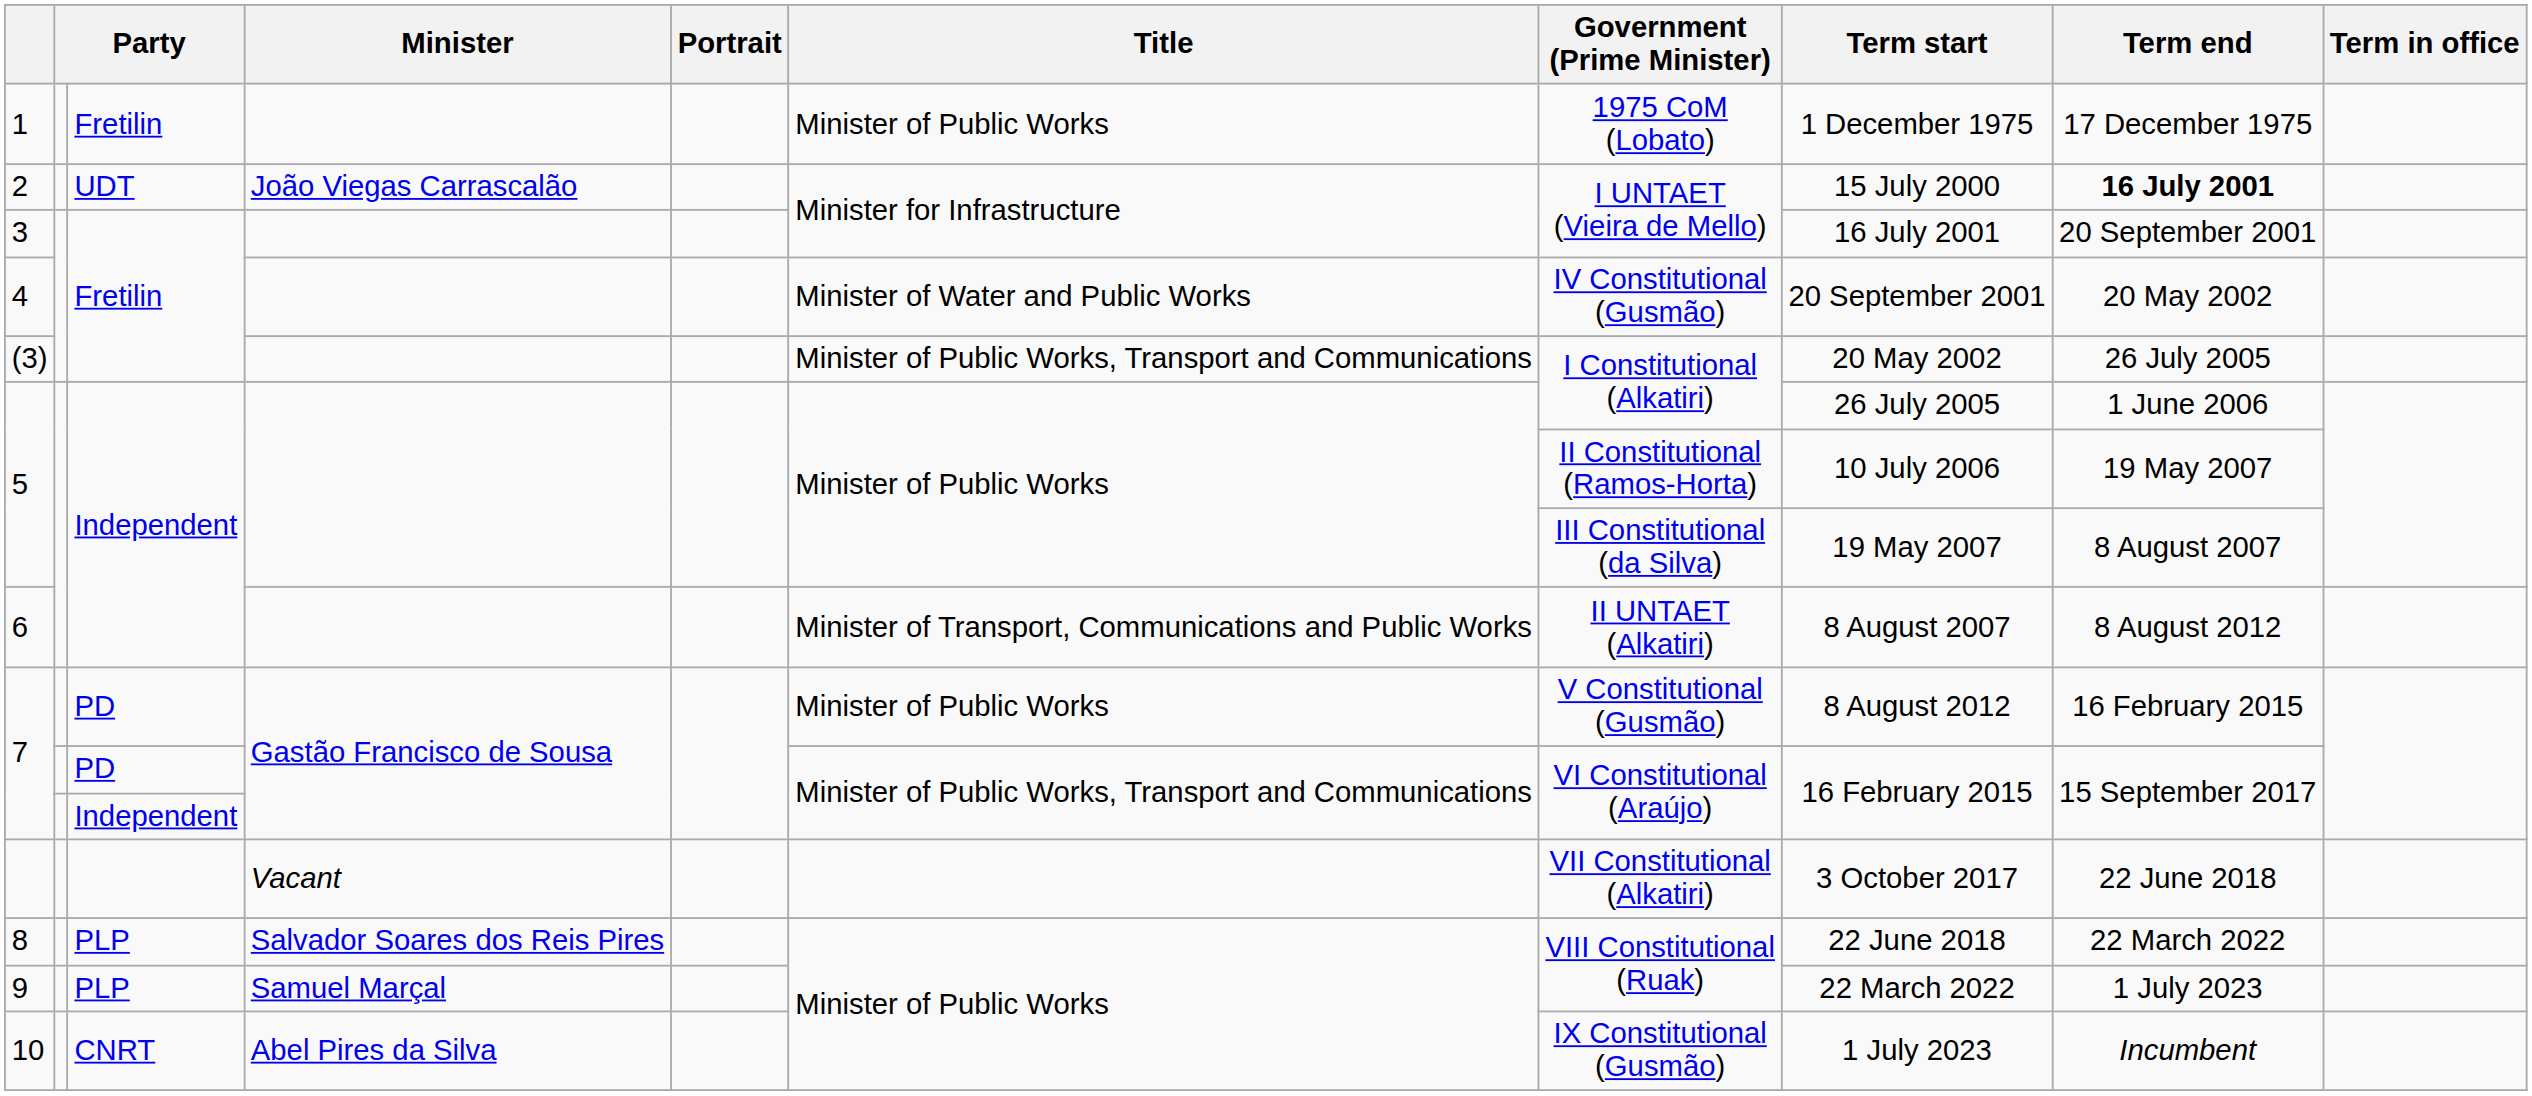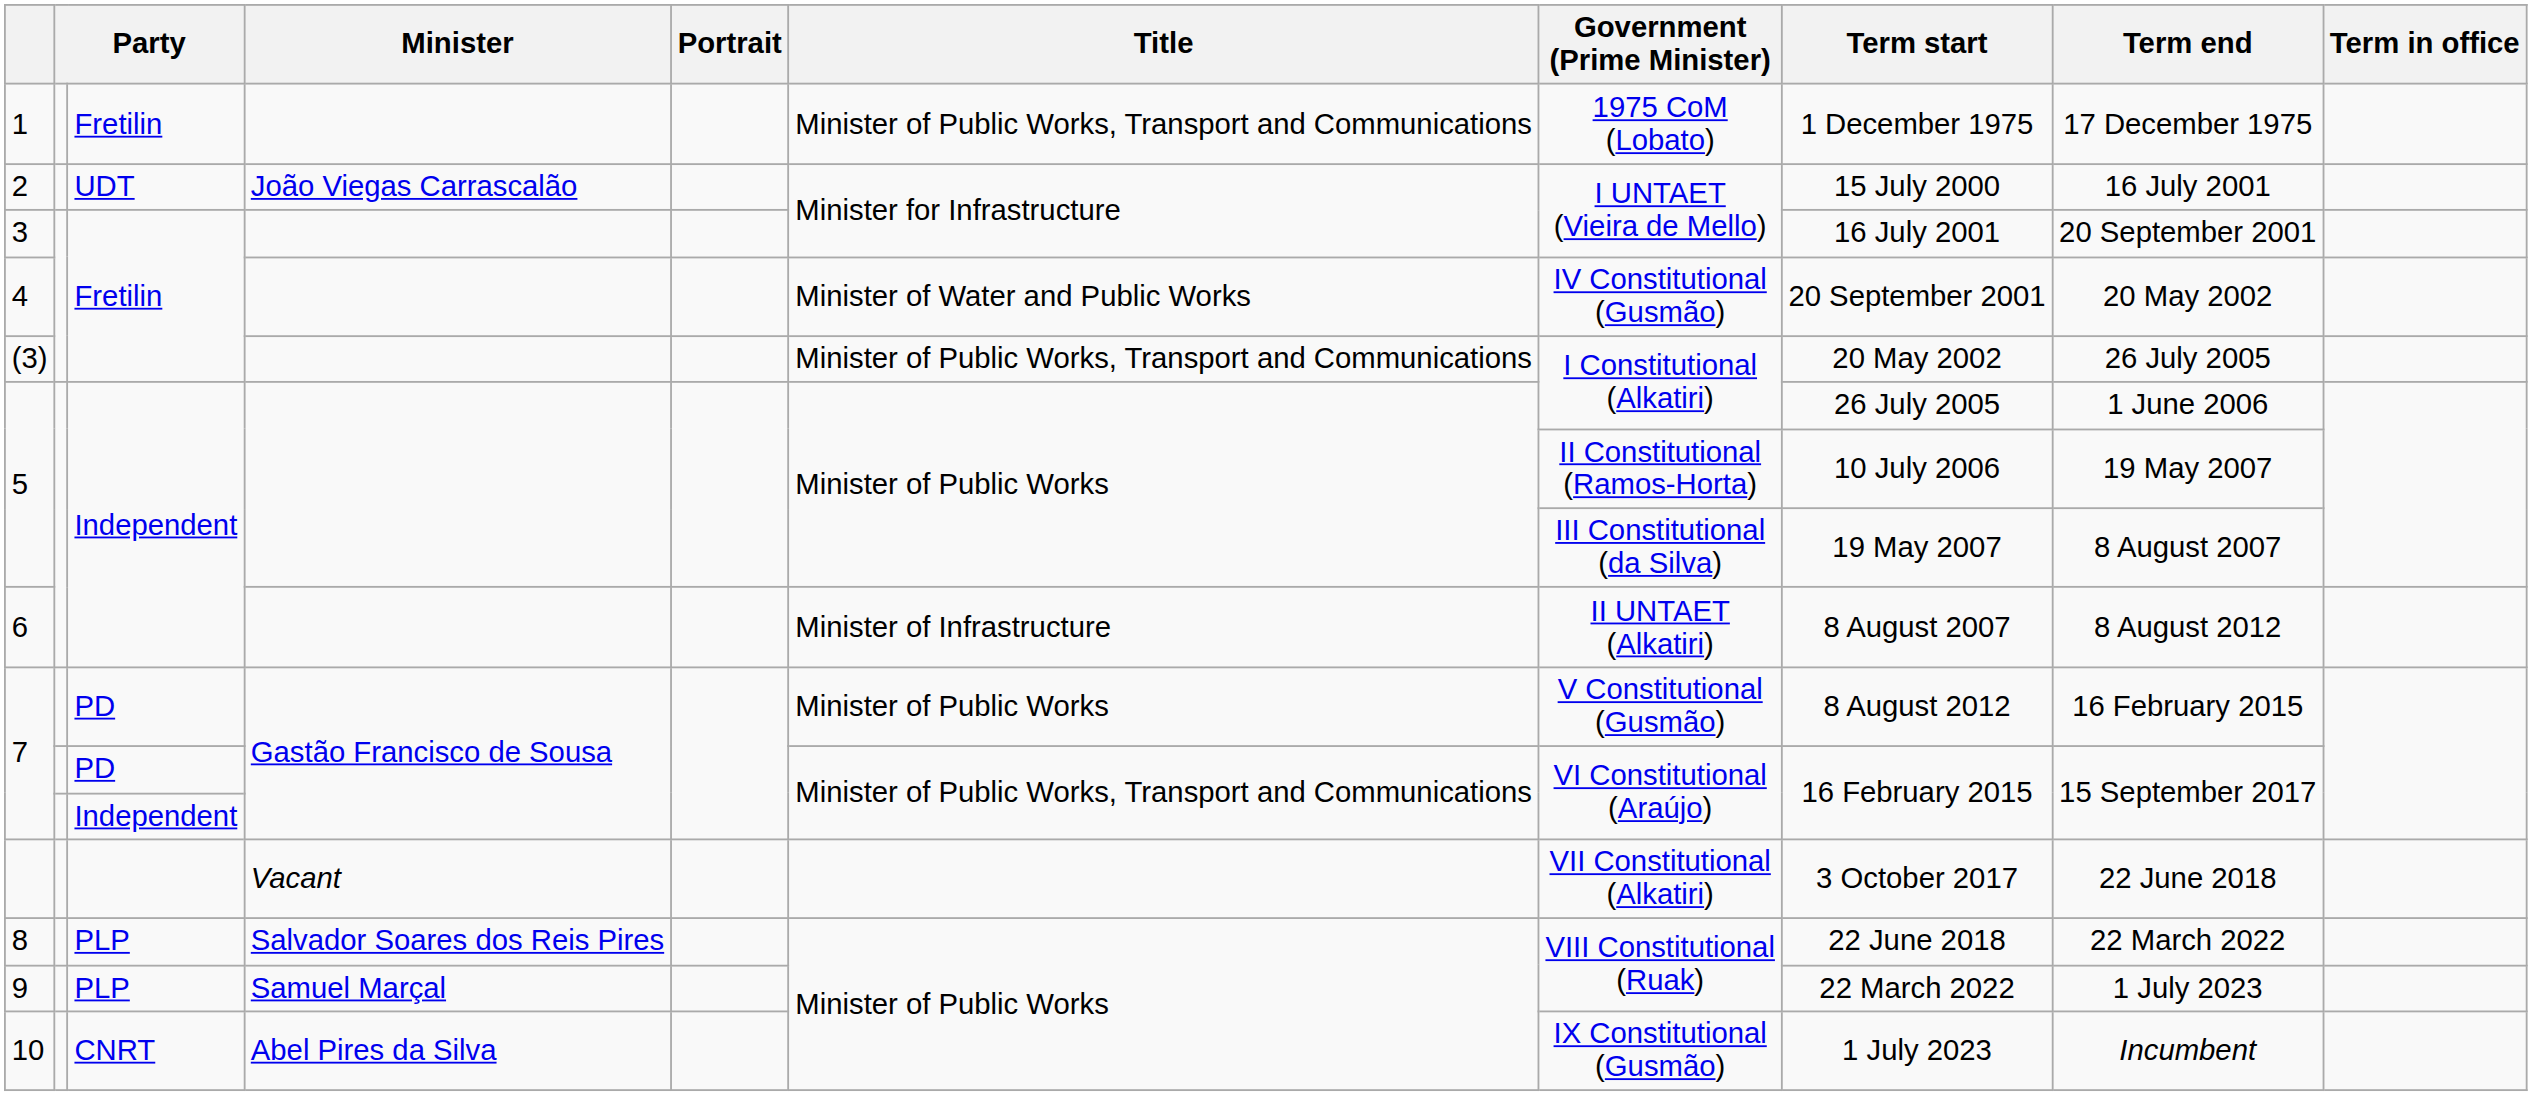1 | Title: Minister of Public Works -> Minister of Public Works, Transport and Communications
2 | Term end: bold -> normal
6 | Title: Minister of Transport, Communications and Public Works -> Minister of Infrastructure
